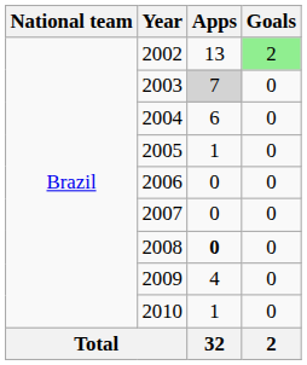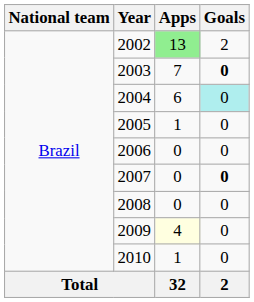2002 | Apps: no background -> lightgreen background
2002 | Goals: lightgreen background -> no background
2003 | Apps: lightgrey background -> no background
2003 | Goals: normal -> bold
2004 | Goals: no background -> paleturquoise background
2007 | Goals: normal -> bold
2008 | Apps: bold -> normal
2009 | Apps: no background -> lightyellow background
